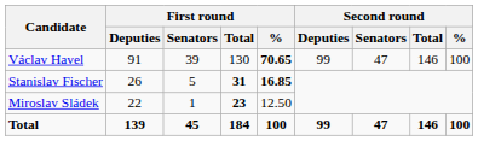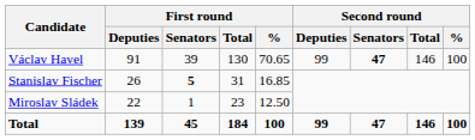Václav Havel | First round / %: bold -> normal
Václav Havel | Second round / Senators: normal -> bold
Stanislav Fischer | First round / Senators: normal -> bold
Stanislav Fischer | First round / Total: bold -> normal
Stanislav Fischer | First round / %: bold -> normal
Miroslav Sládek | First round / Total: bold -> normal
